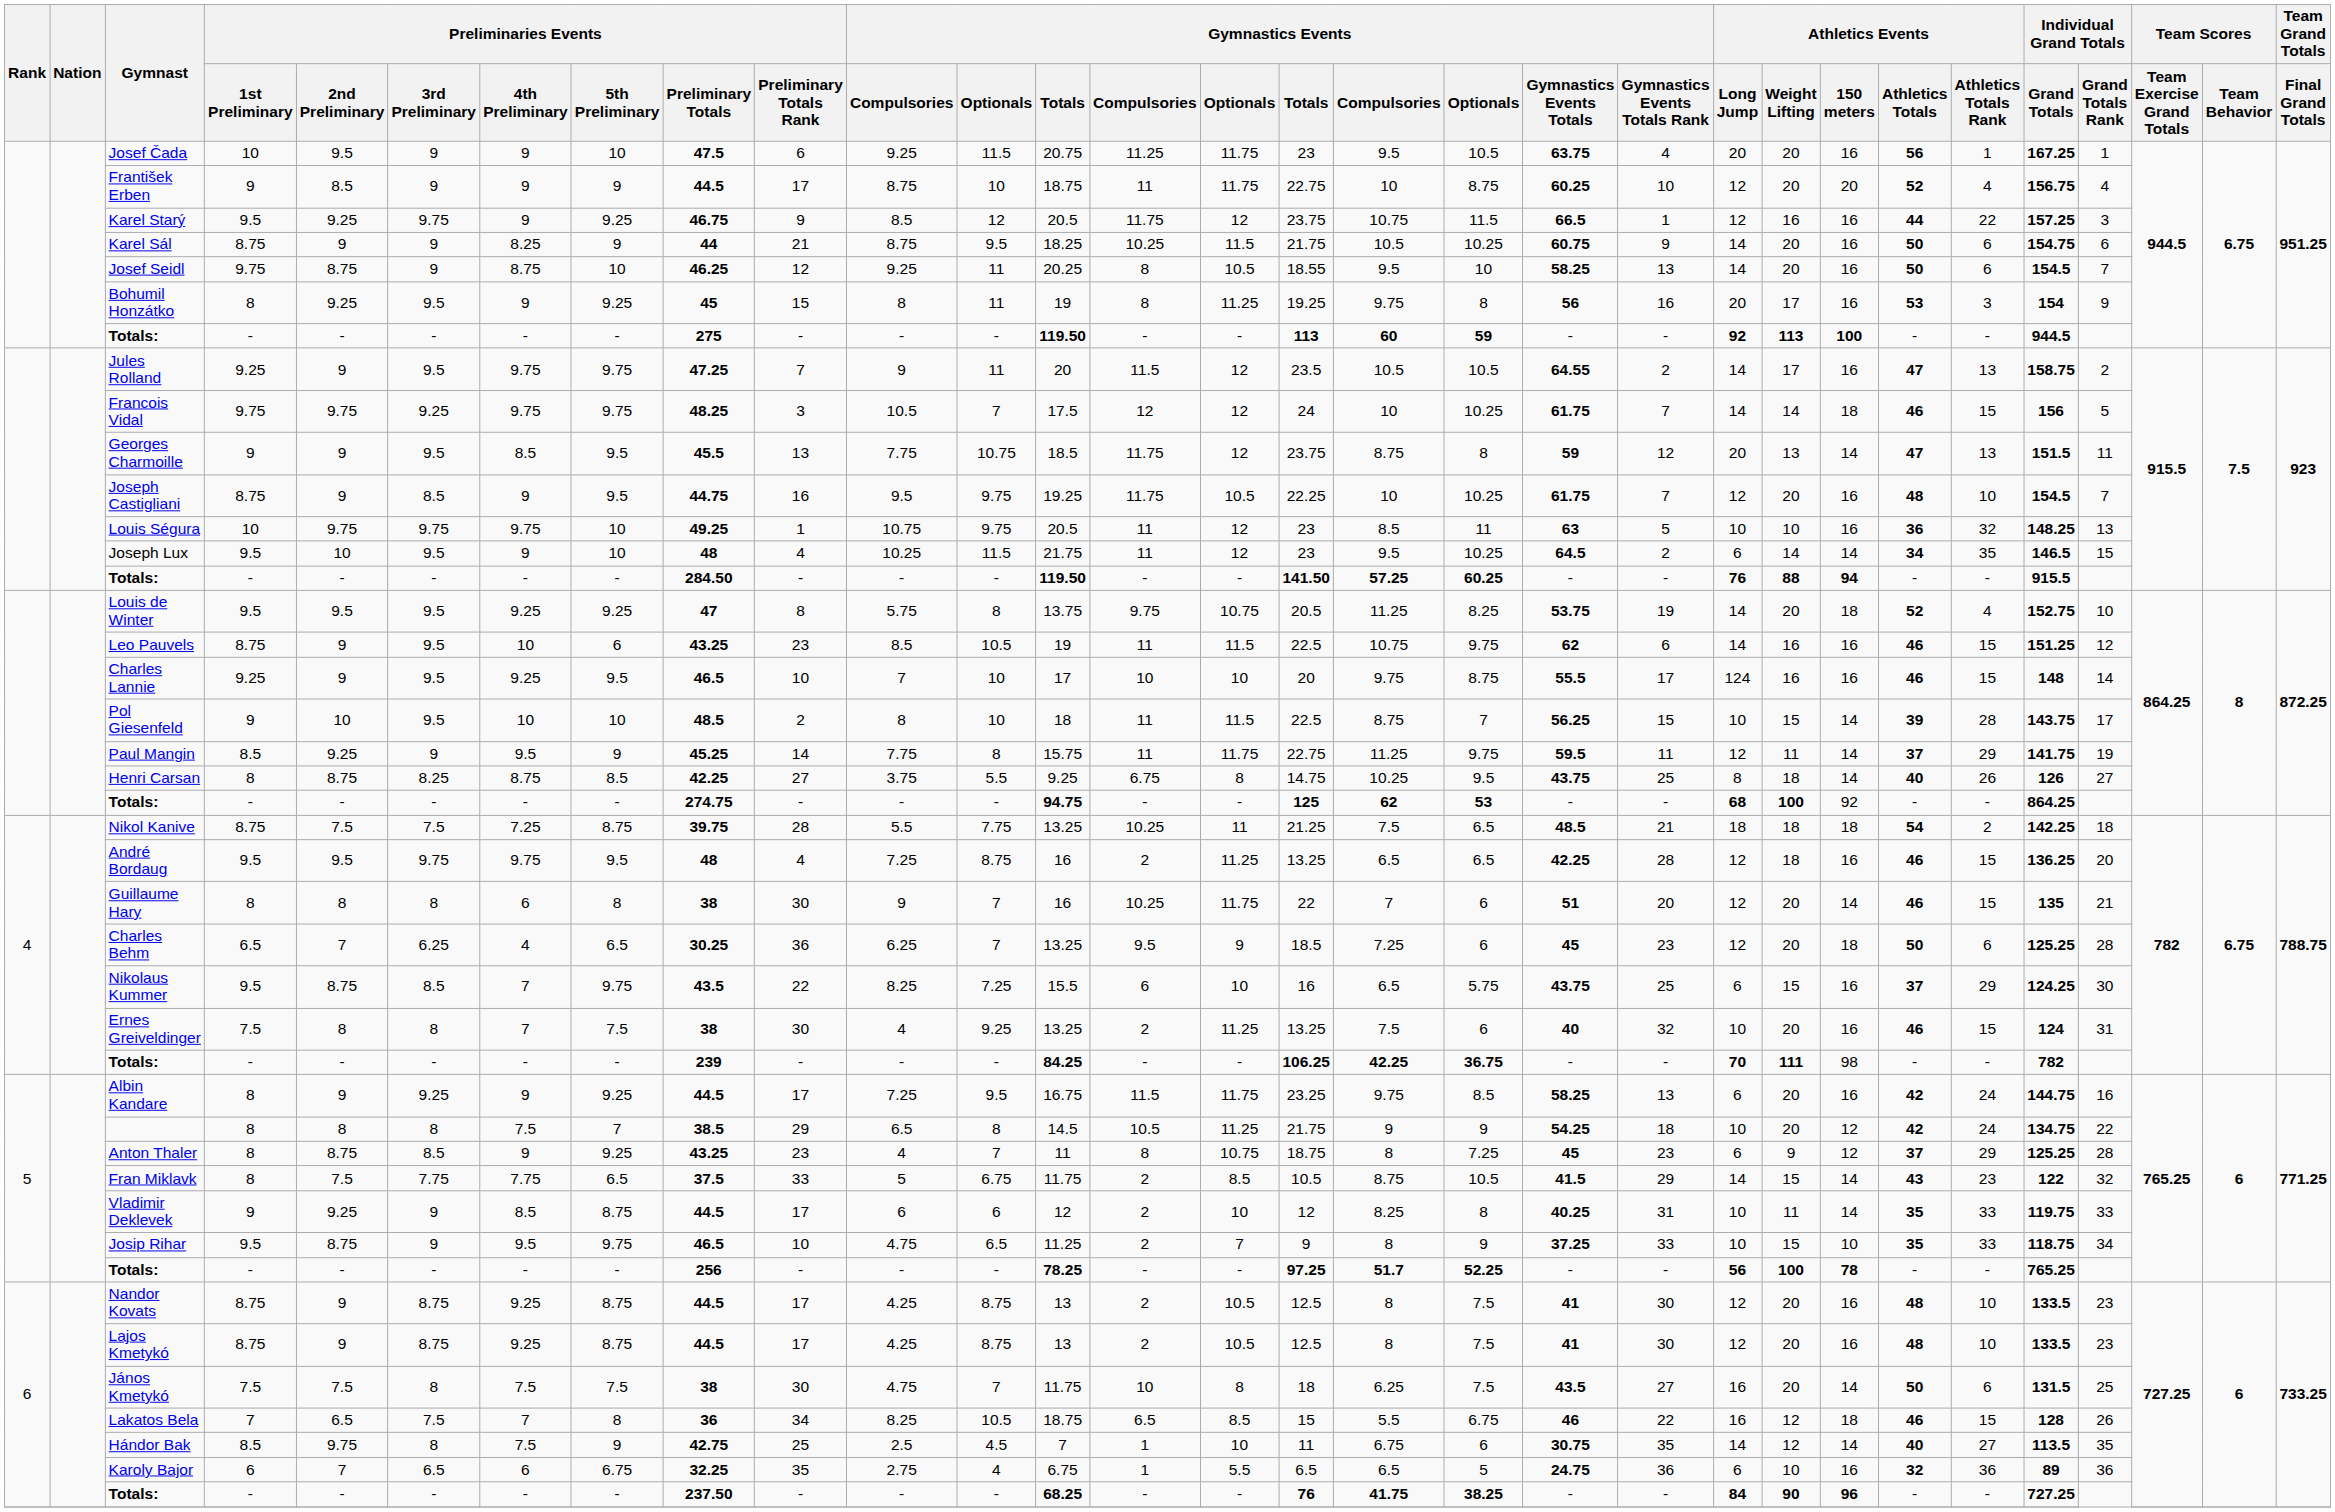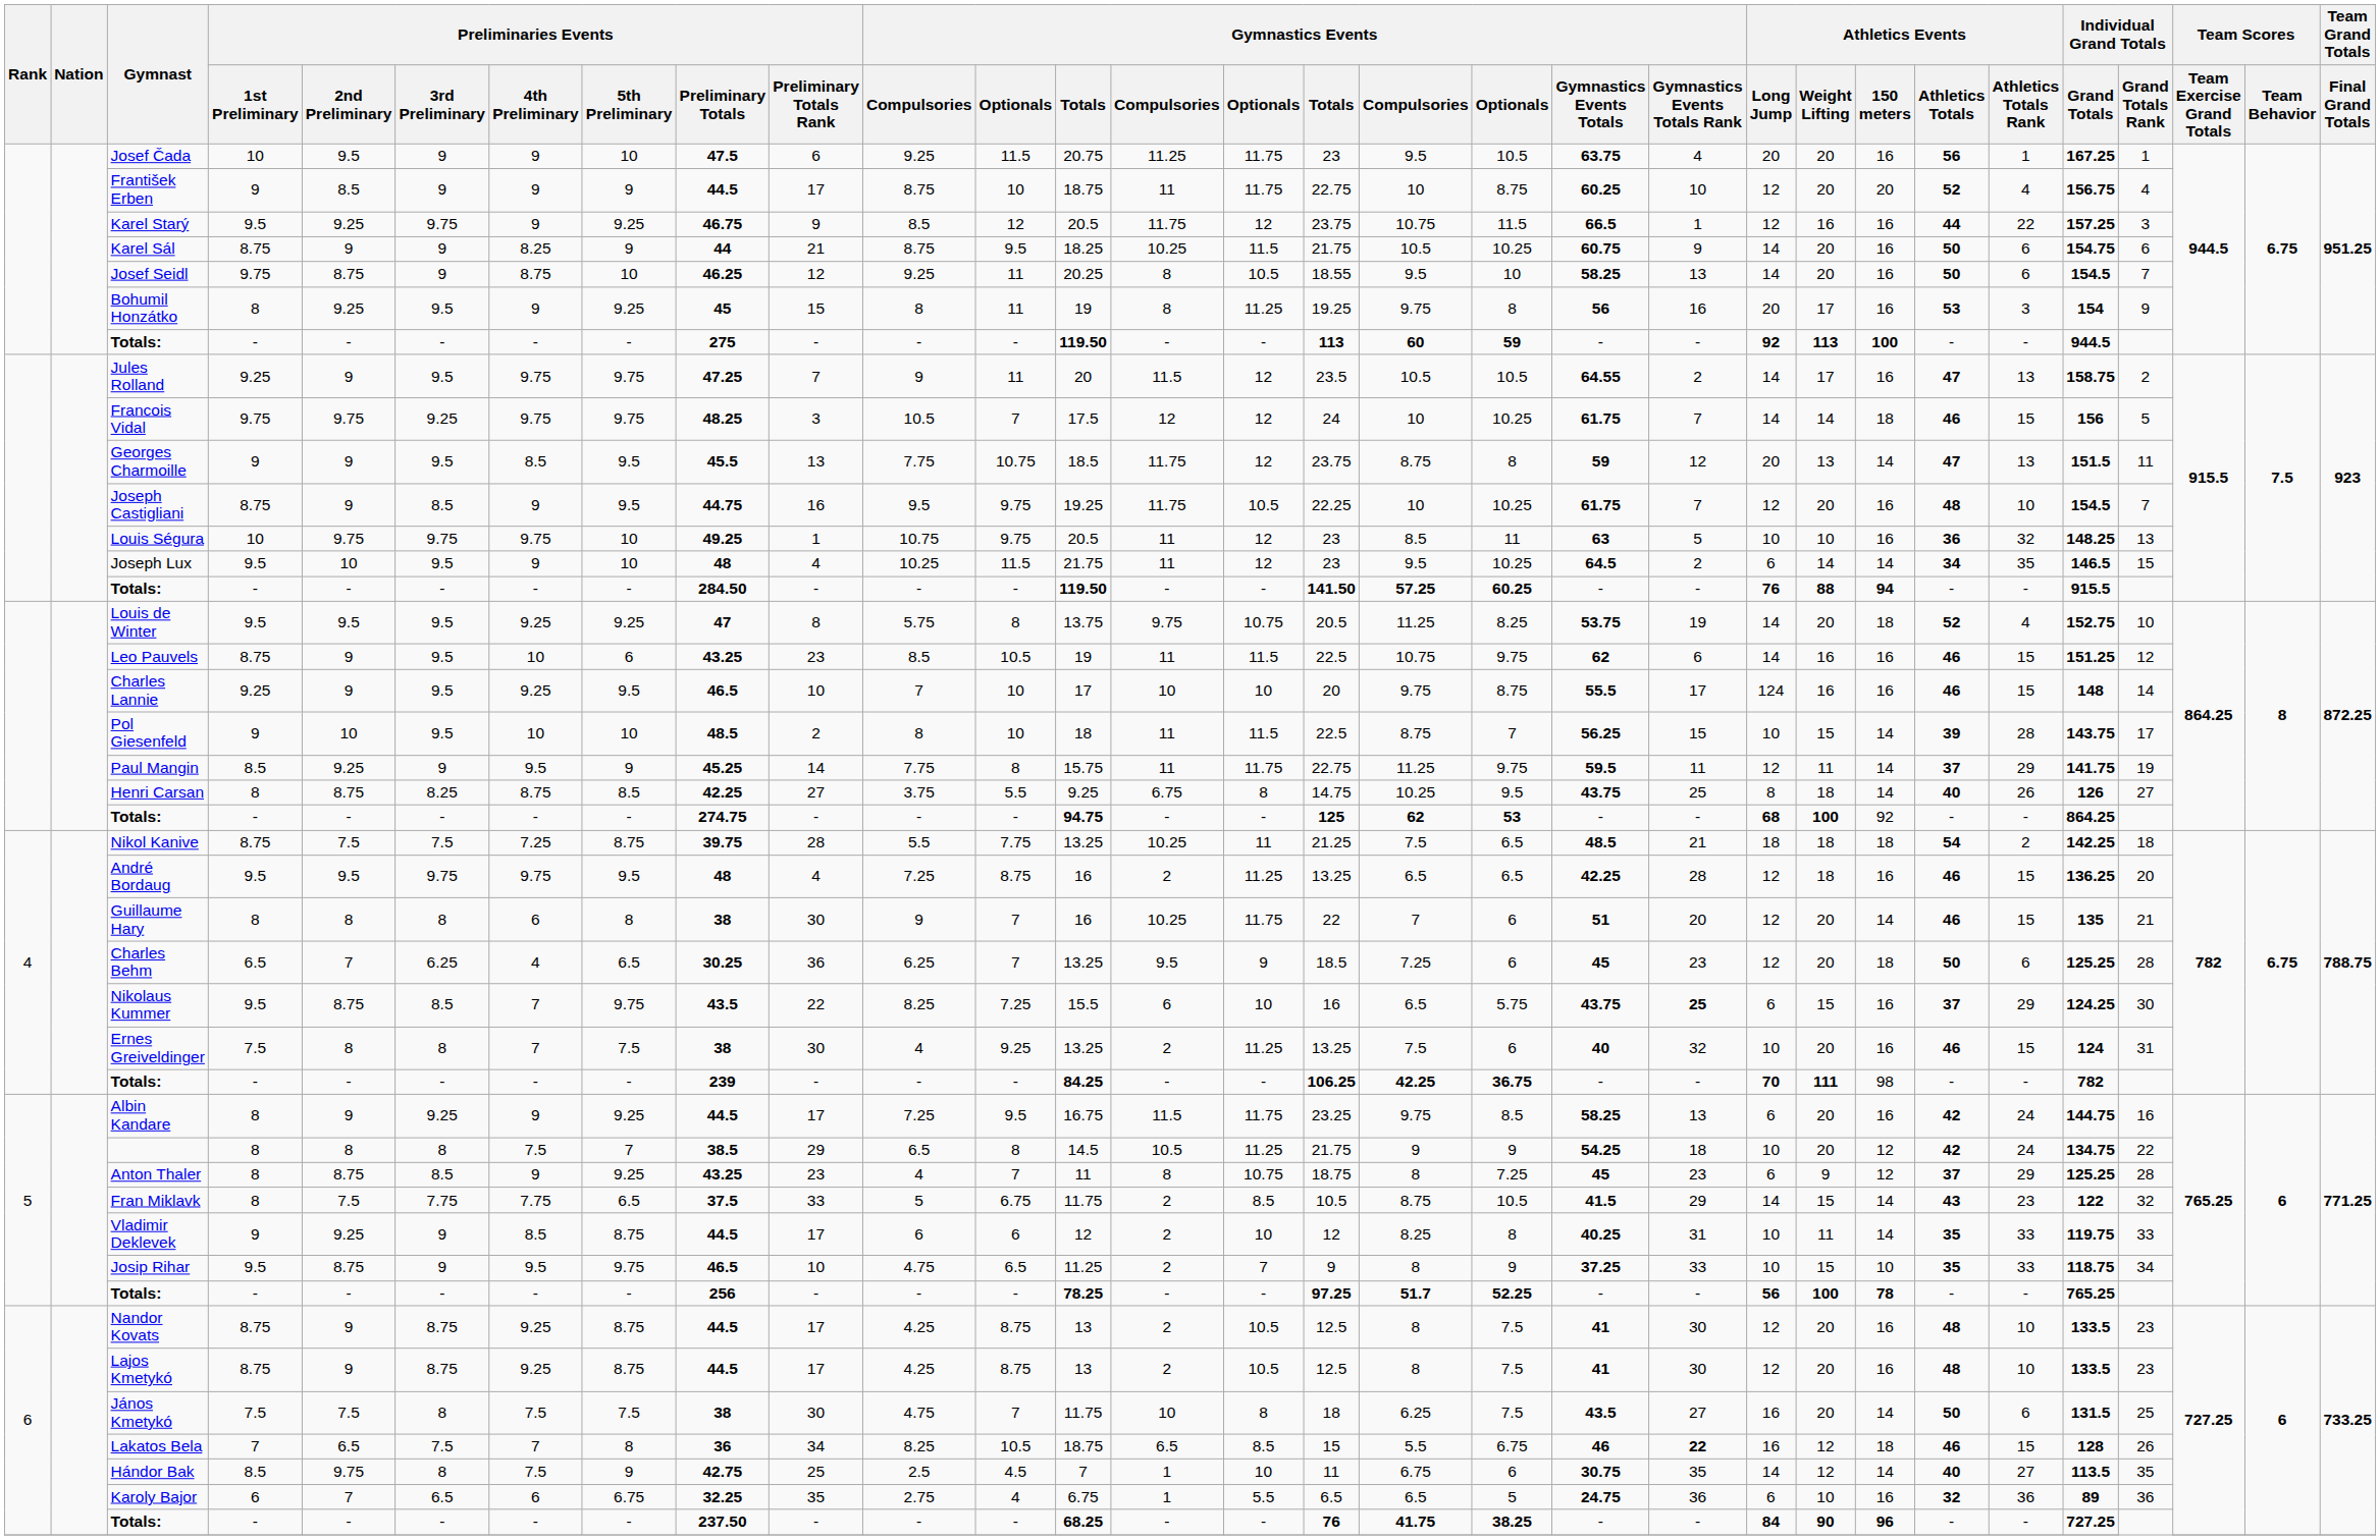Nikolaus Kummer | Gymnastics Events / Gymnastics Events Totals Rank: normal -> bold
Lakatos Bela | Gymnastics Events / Gymnastics Events Totals Rank: normal -> bold
